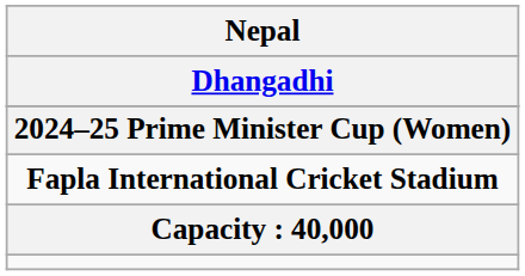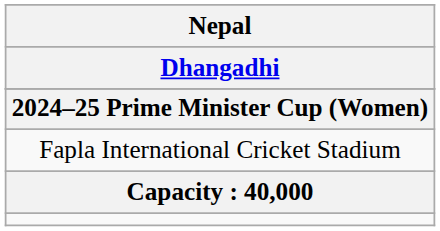row 4 | column 1: bold -> normal
